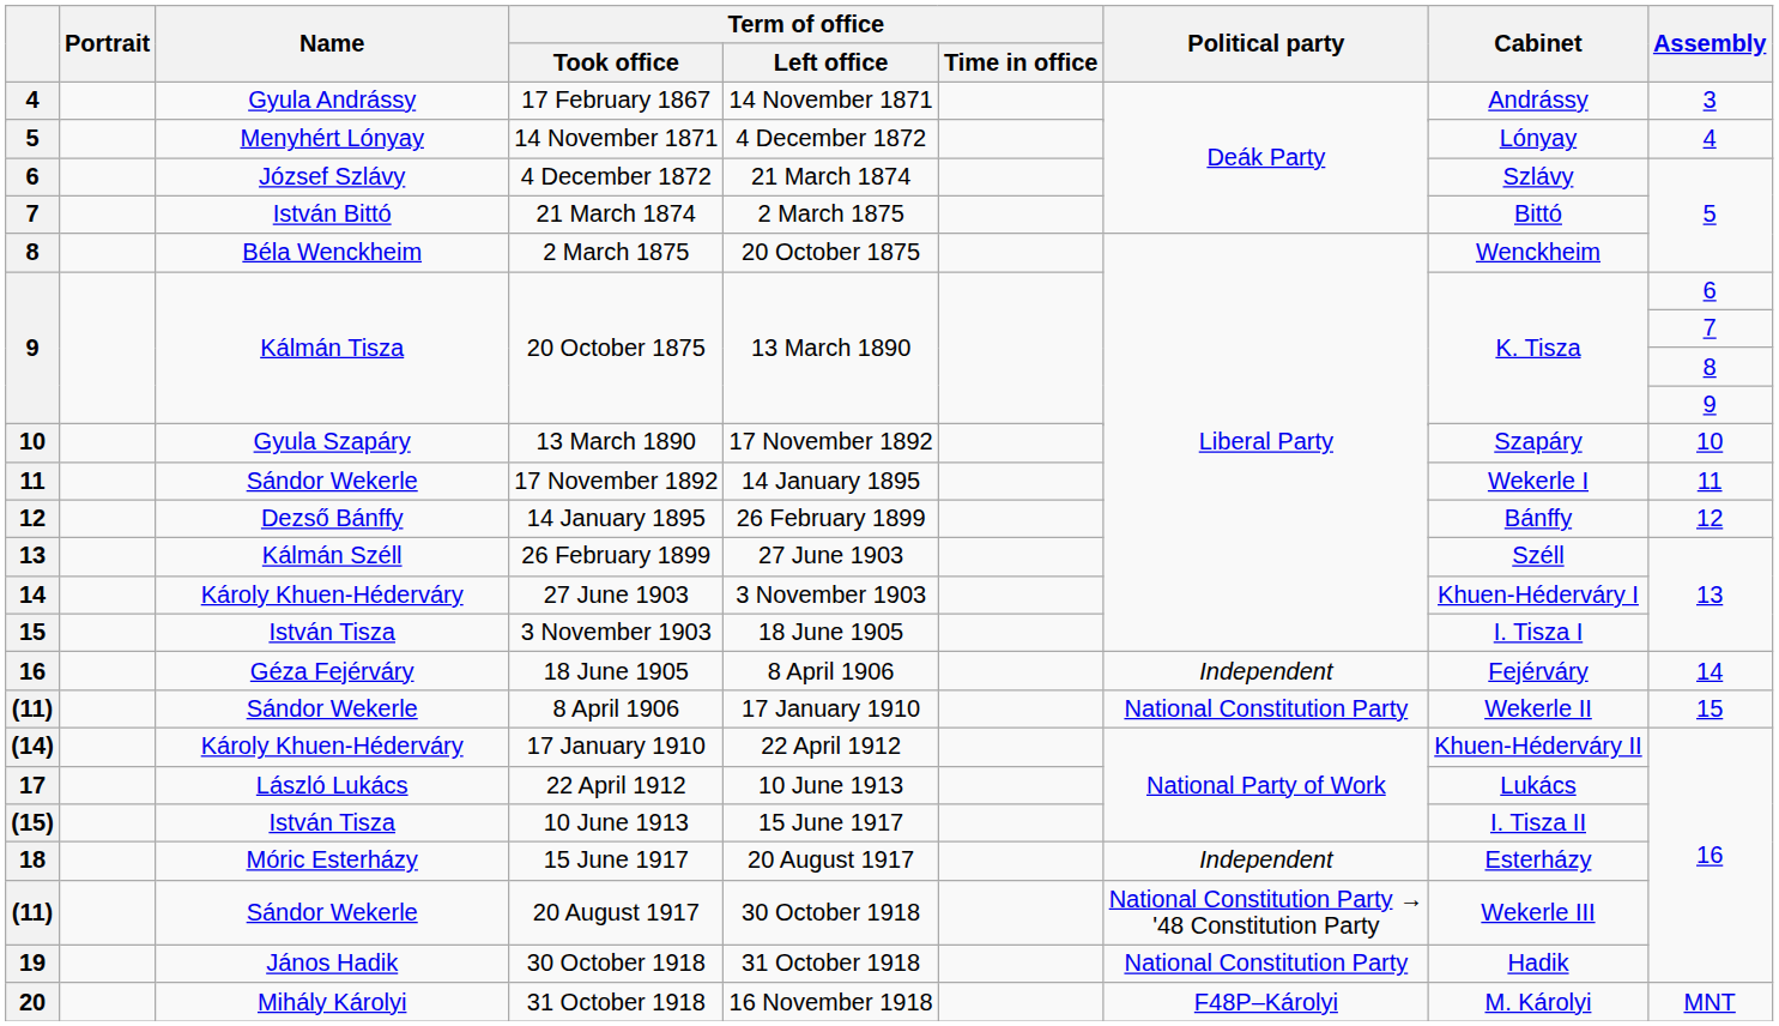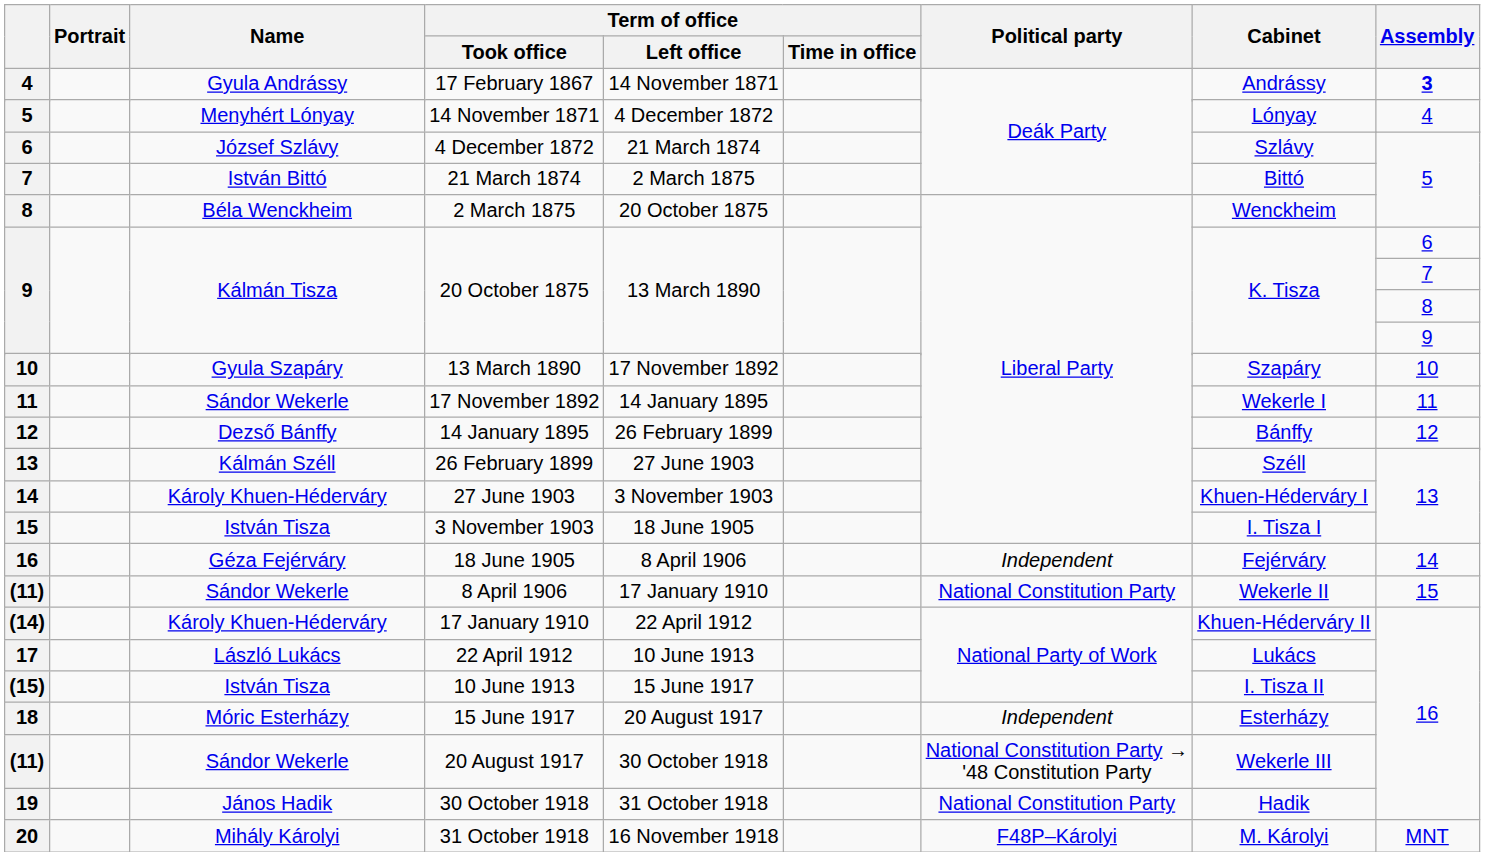row 3 | Assembly: normal -> bold
